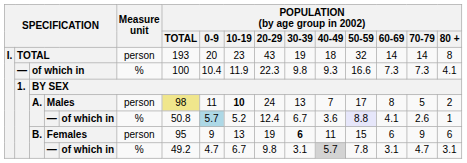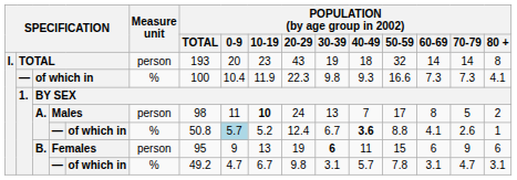Males | POPULATION (by age group in 2002) / TOTAL: khaki background -> no background
A. / — | POPULATION (by age group in 2002) / 40-49: normal -> bold
A. / — | POPULATION (by age group in 2002) / 50-59: lavender background -> no background
B. / — | POPULATION (by age group in 2002) / 40-49: lightgrey background -> no background
